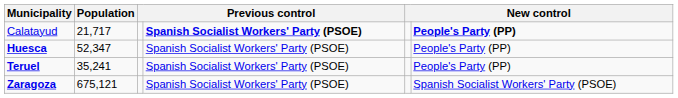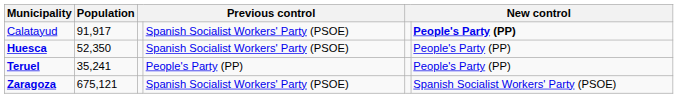Calatayud | Population: 21,717 -> 91,917
Calatayud | column 4: bold -> normal
Huesca | Population: 52,347 -> 52,350
Teruel | column 4: Spanish Socialist Workers' Party (PSOE) -> People's Party (PP)
